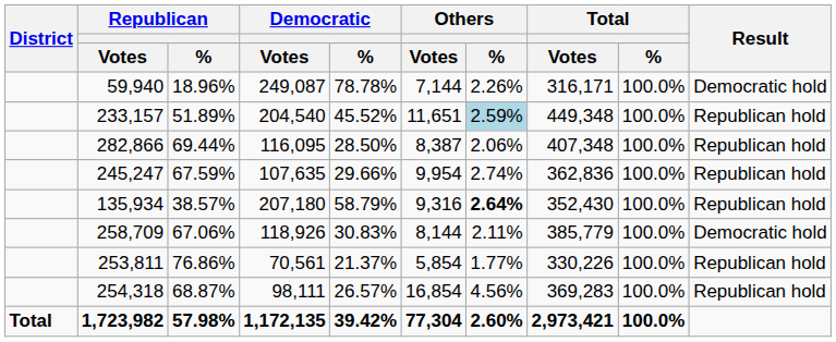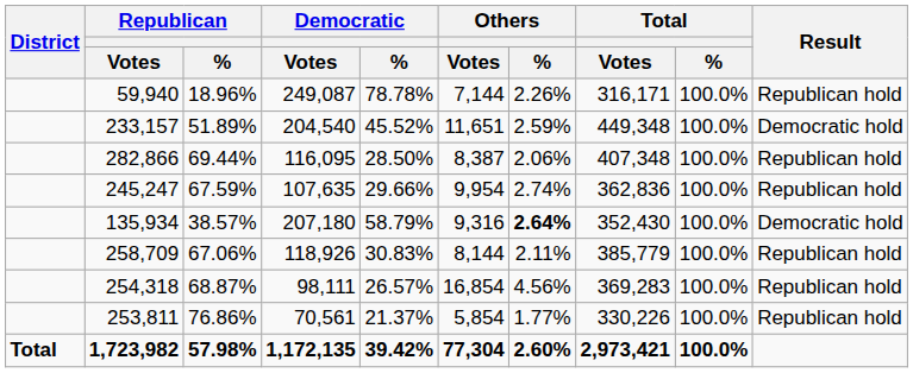59,940 | Result: Democratic hold -> Republican hold
233,157 | Others / %: lightblue background -> no background
233,157 | Result: Republican hold -> Democratic hold
135,934 | Result: Republican hold -> Democratic hold
258,709 | Result: Democratic hold -> Republican hold
rows swapped: 254,318 <-> 253,811
